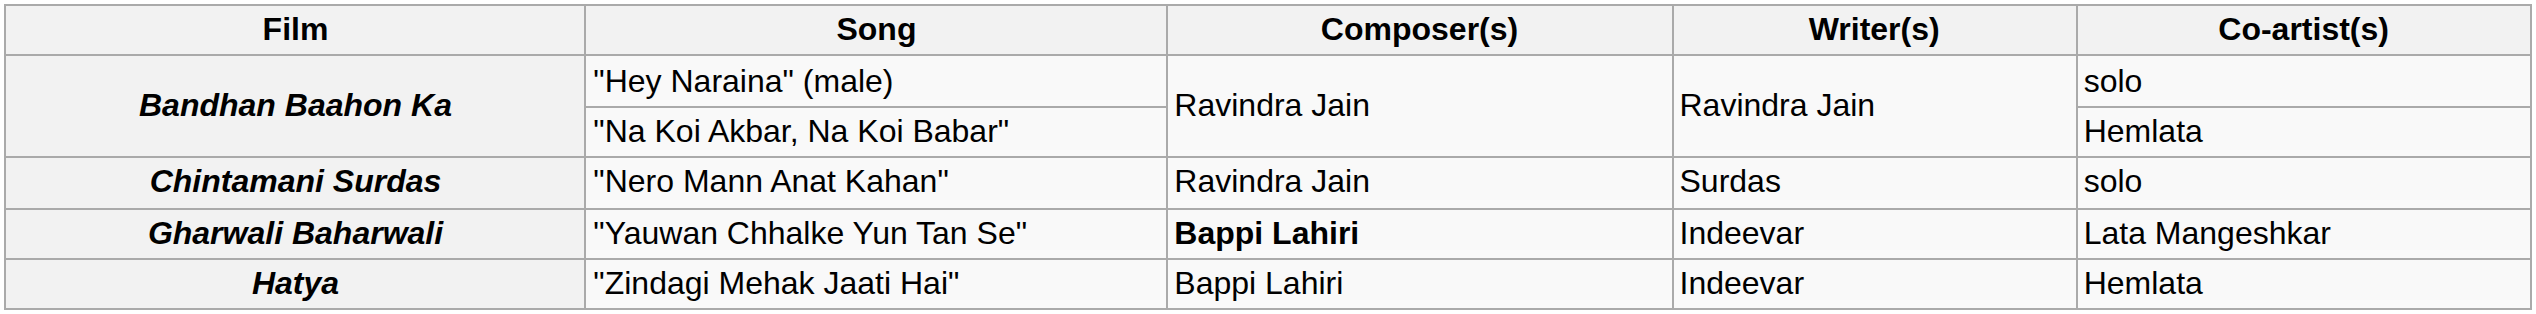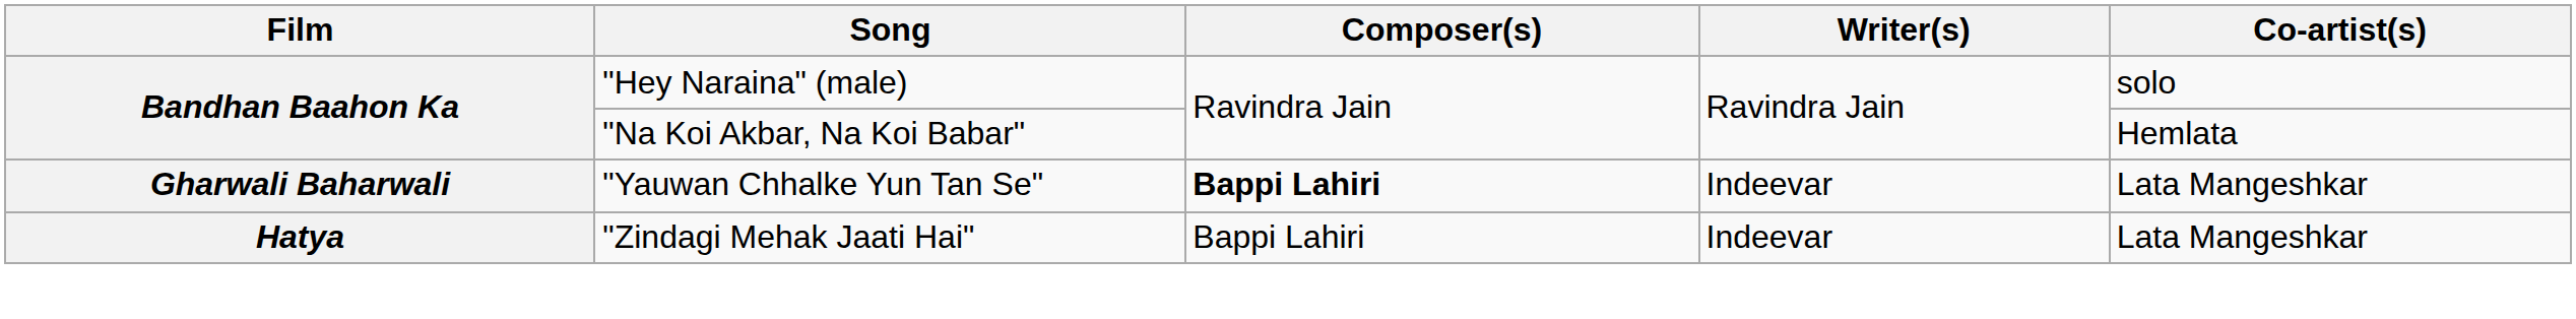- row: Chintamani Surdas | "Nero Mann Anat Kahan" | Ravindra Jain | Surdas | solo
"Zindagi Mehak Jaati Hai" | Co-artist(s): Hemlata -> Lata Mangeshkar
